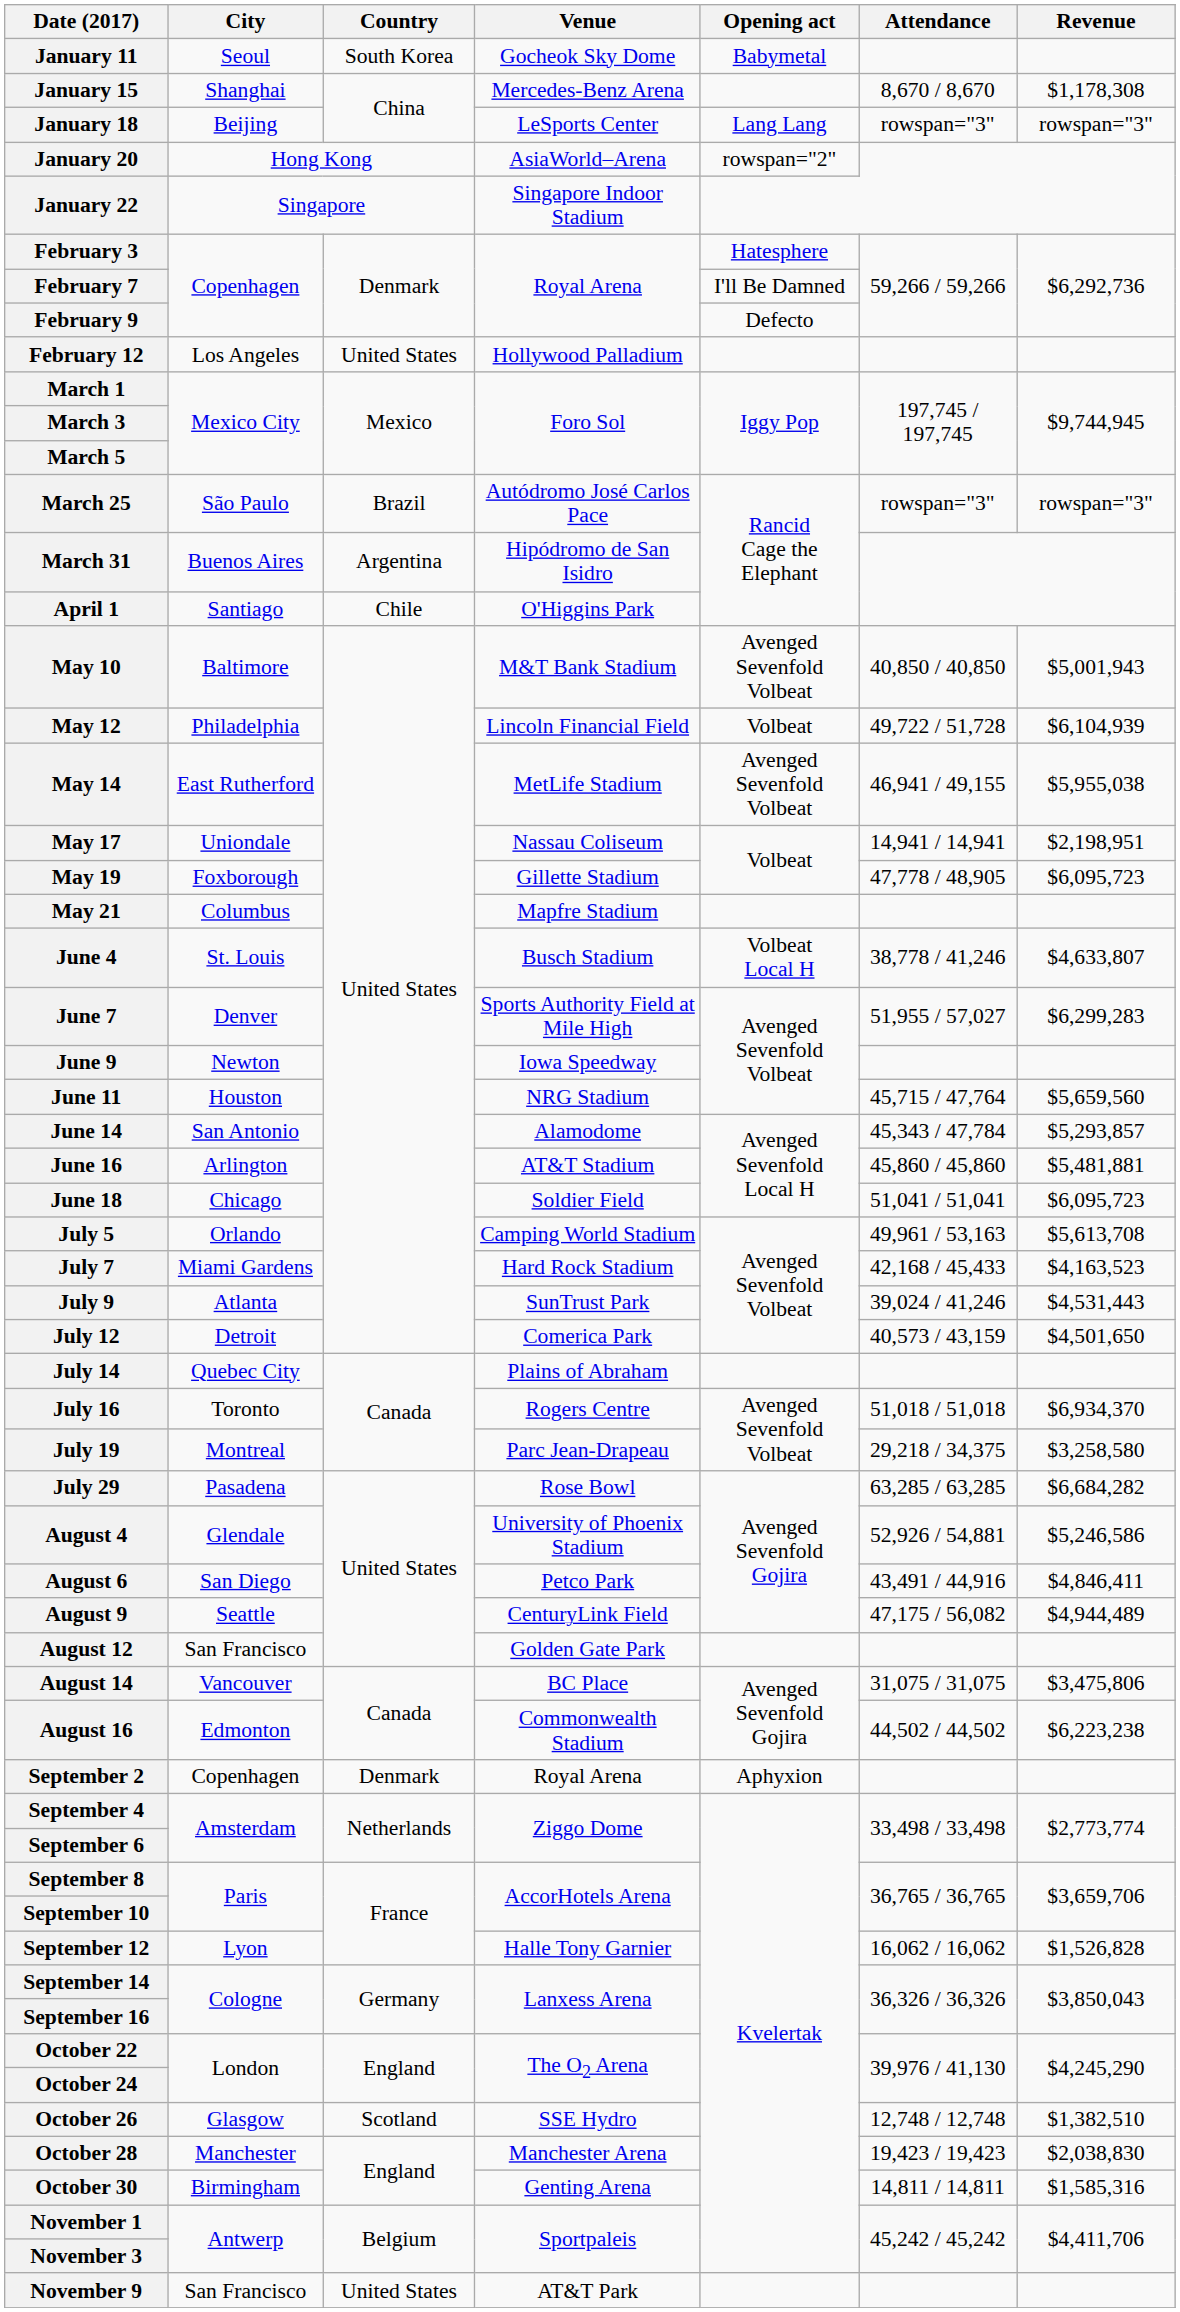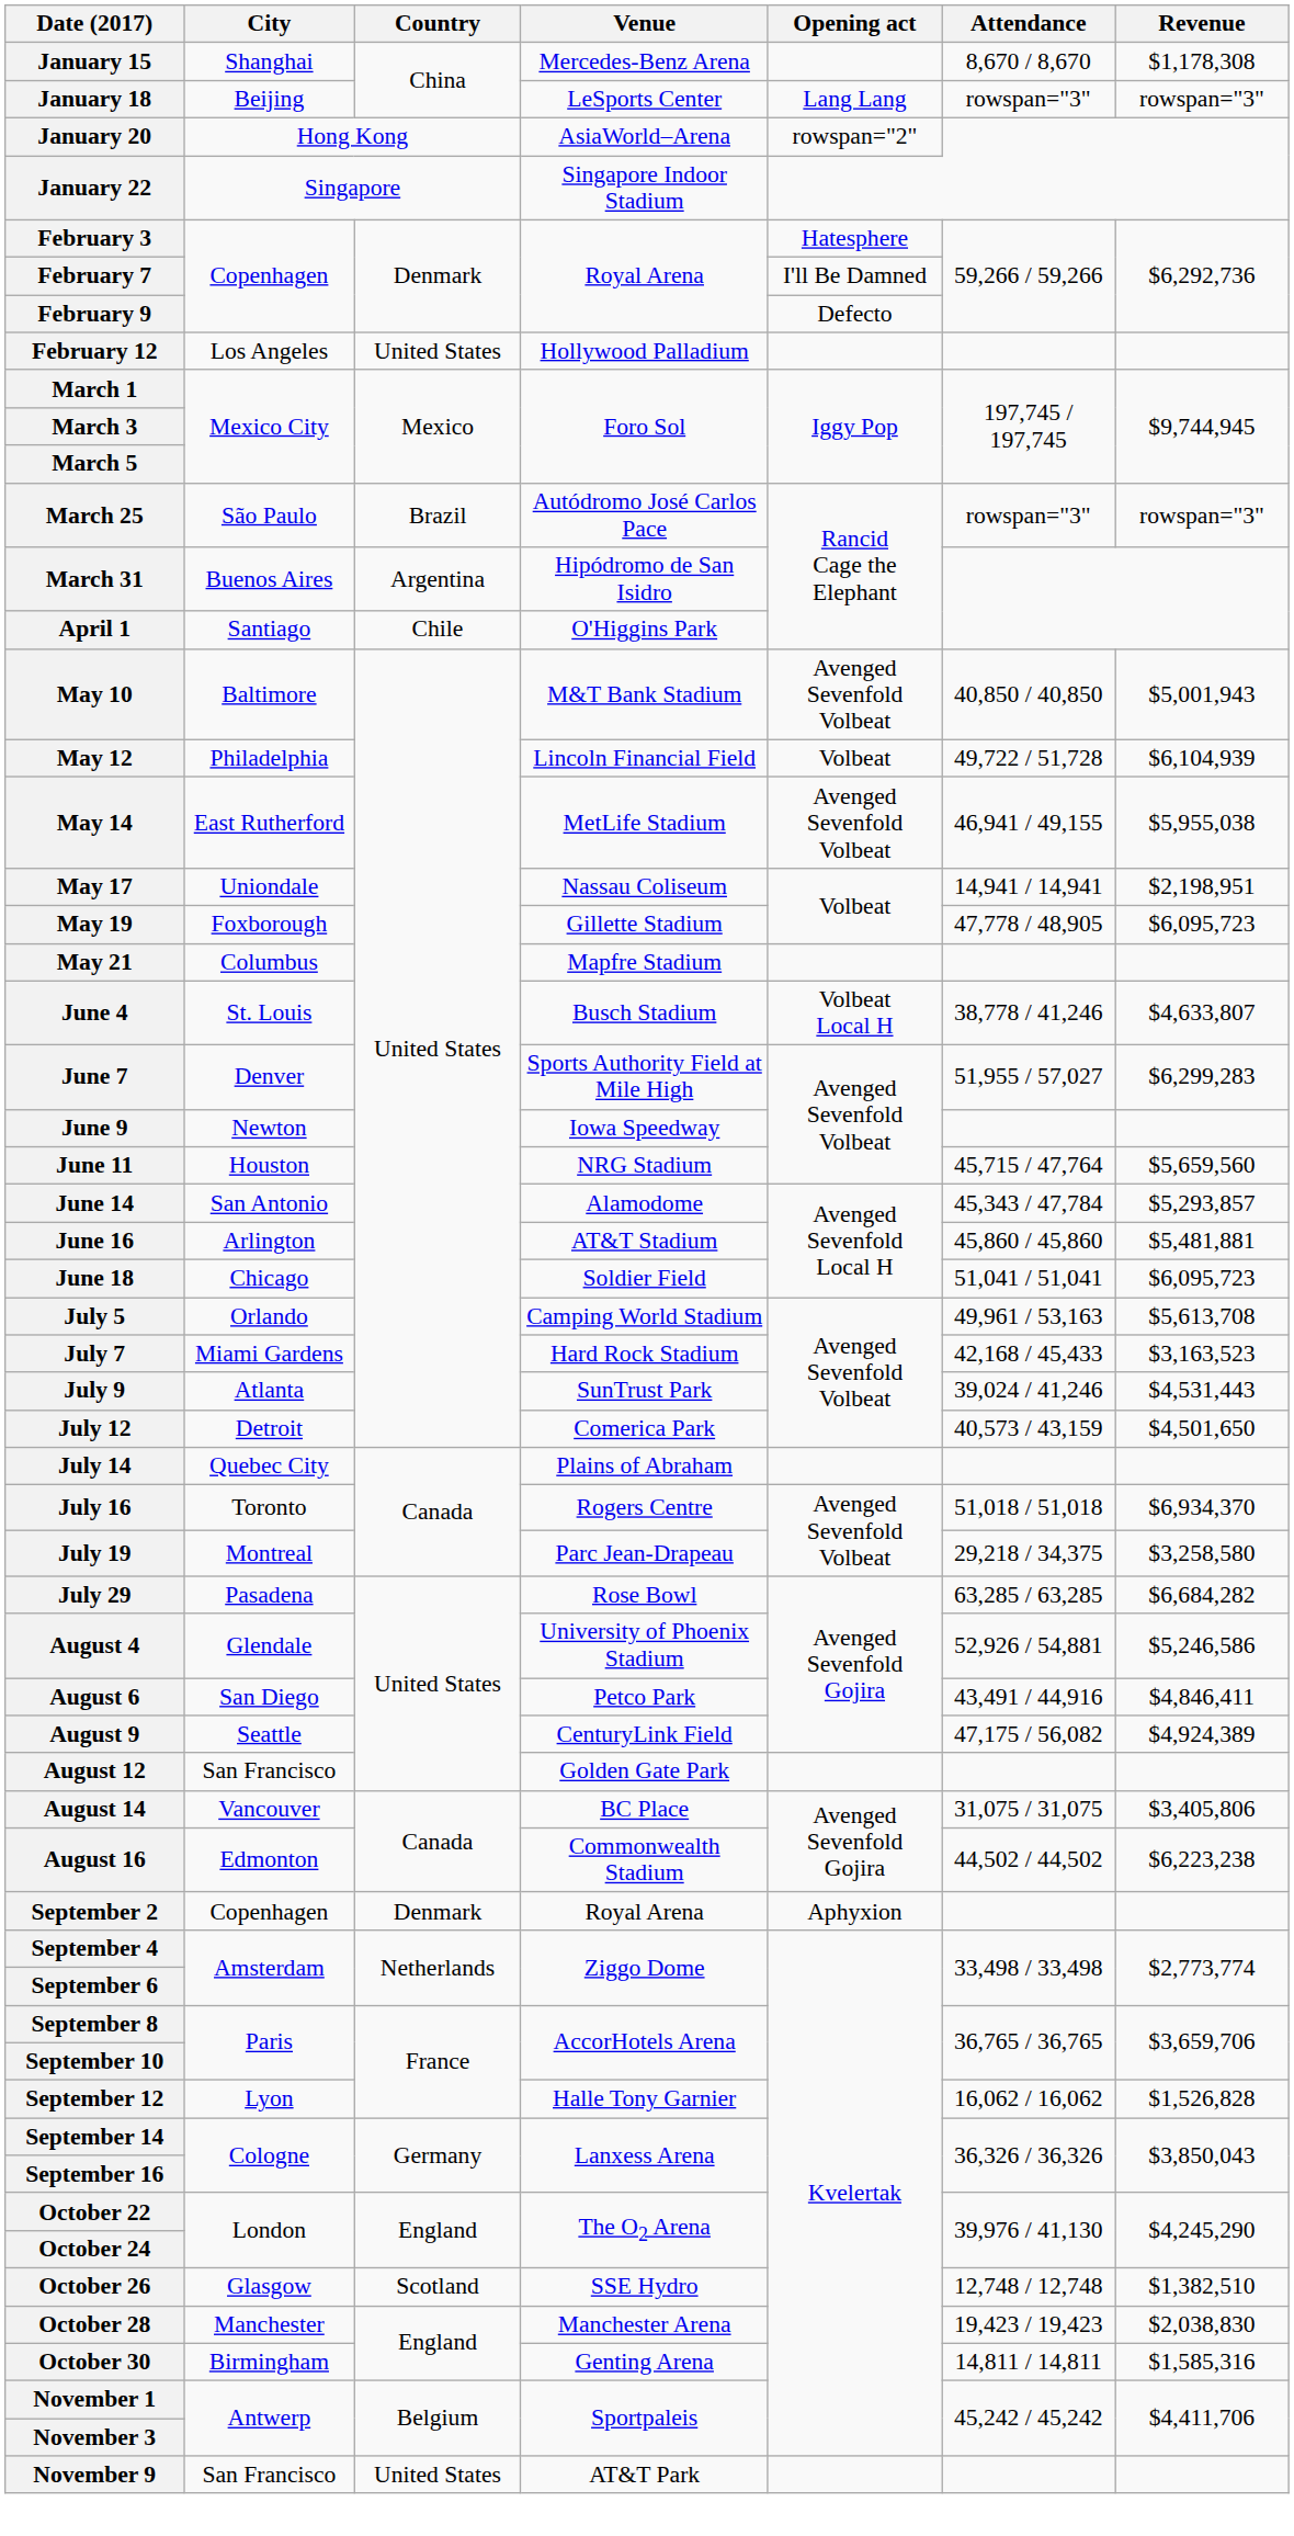- row: January 11 | Seoul | South Korea | Gocheok Sky Dome | Babymetal
July 7 | Revenue: $4,163,523 -> $3,163,523
August 9 | Revenue: $4,944,489 -> $4,924,389
August 14 | Revenue: $3,475,806 -> $3,405,806
